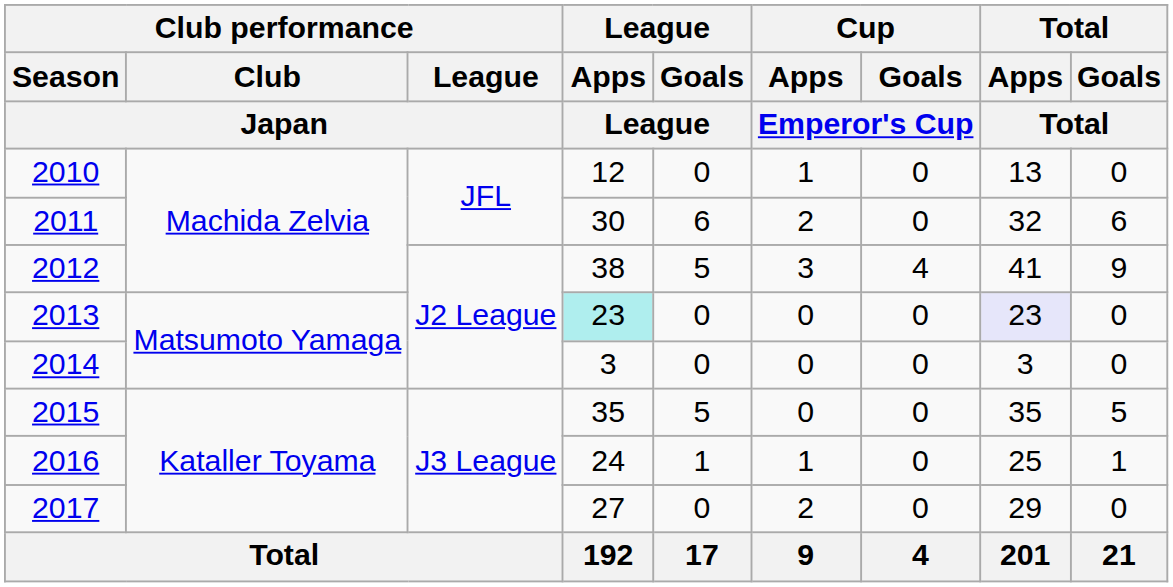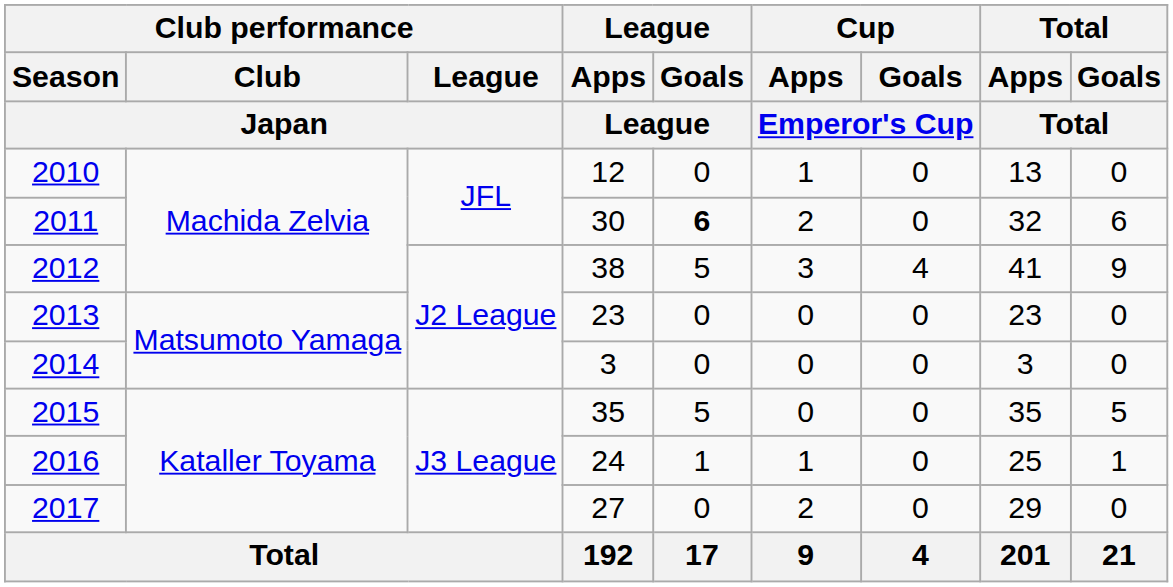2011 | League / Goals / League: normal -> bold
2013 | League / Apps / League: paleturquoise background -> no background
2013 | Total / Apps / Total: lavender background -> no background
